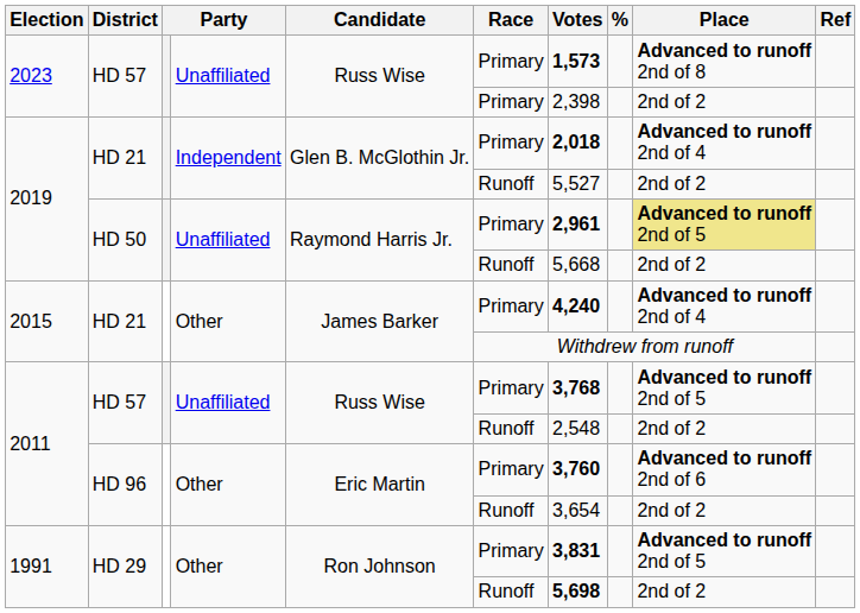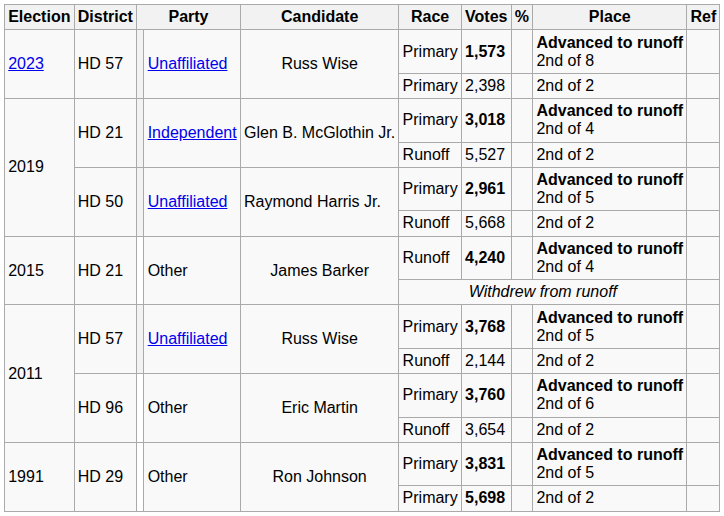row 4 | Votes: 2,018 -> 3,018
row 6 | Place: khaki background -> no background
row 8 | Race: Primary -> Runoff
row 11 | Votes: 2,548 -> 2,144
row 15 | Race: Runoff -> Primary
